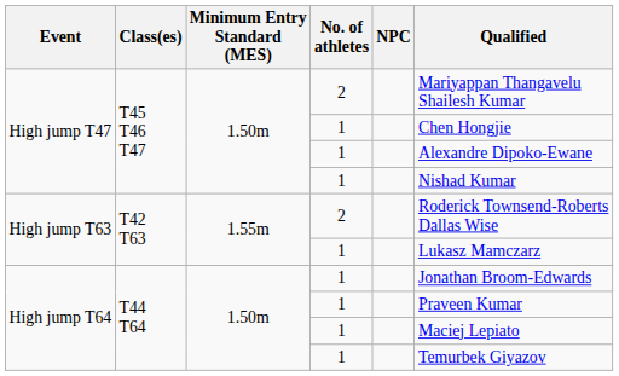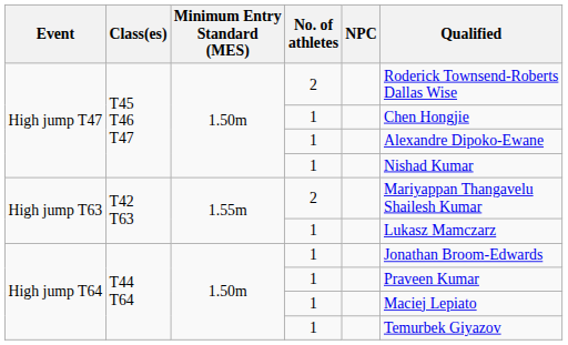High jump T47 / 2 | Qualified: Mariyappan Thangavelu Shailesh Kumar -> Roderick Townsend-Roberts Dallas Wise
High jump T63 / 2 | Qualified: Roderick Townsend-Roberts Dallas Wise -> Mariyappan Thangavelu Shailesh Kumar
